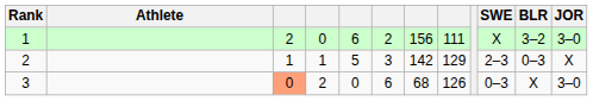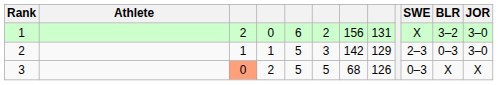row 2 | column 8: 111 -> 131
row 3 | JOR: X -> 3–0
row 4 | column 5: 0 -> 5
row 4 | column 6: 6 -> 5
row 4 | JOR: 3–0 -> X
